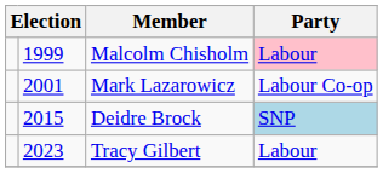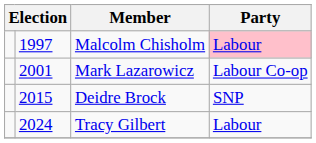Malcolm Chisholm | column 2: 1999 -> 1997
Deidre Brock | Party: lightblue background -> no background
Tracy Gilbert | column 2: 2023 -> 2024
